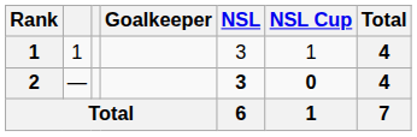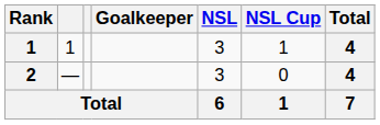2 | NSL: bold -> normal
2 | NSL Cup: bold -> normal
